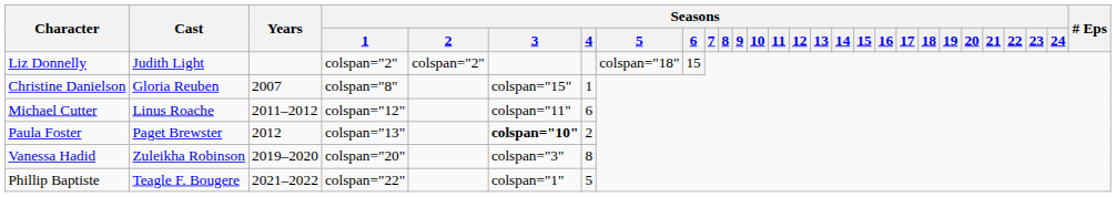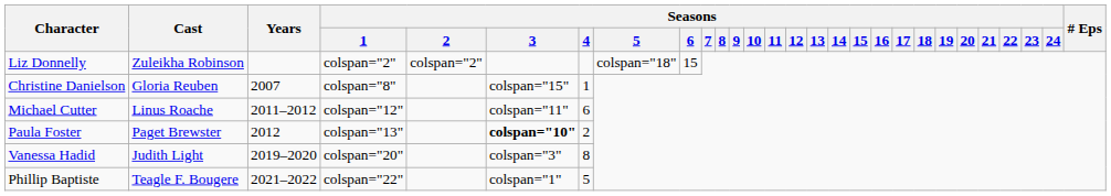Liz Donnelly | Cast: Judith Light -> Zuleikha Robinson
Vanessa Hadid | Cast: Zuleikha Robinson -> Judith Light
